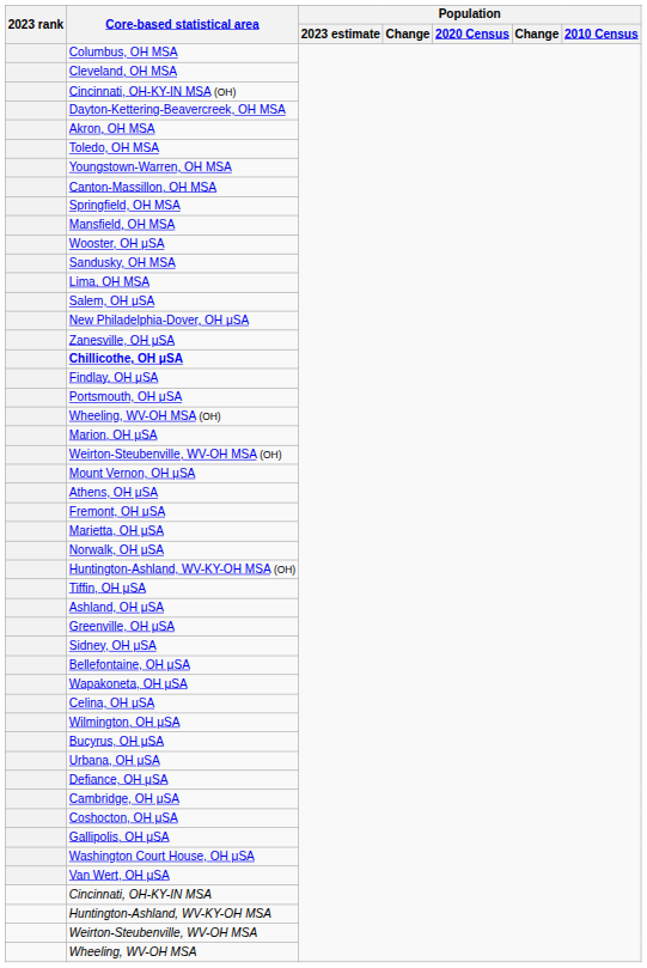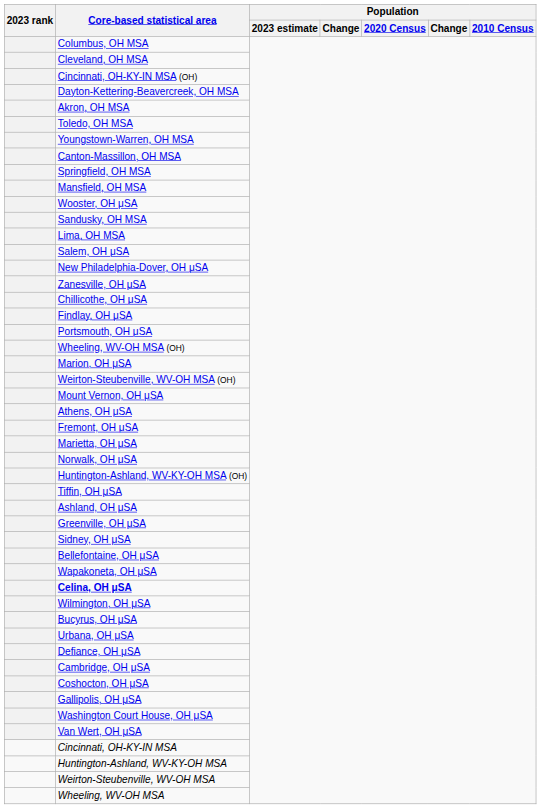Chillicothe, OH μSA | Core-based statistical area: bold -> normal
Celina, OH μSA | Core-based statistical area: normal -> bold
